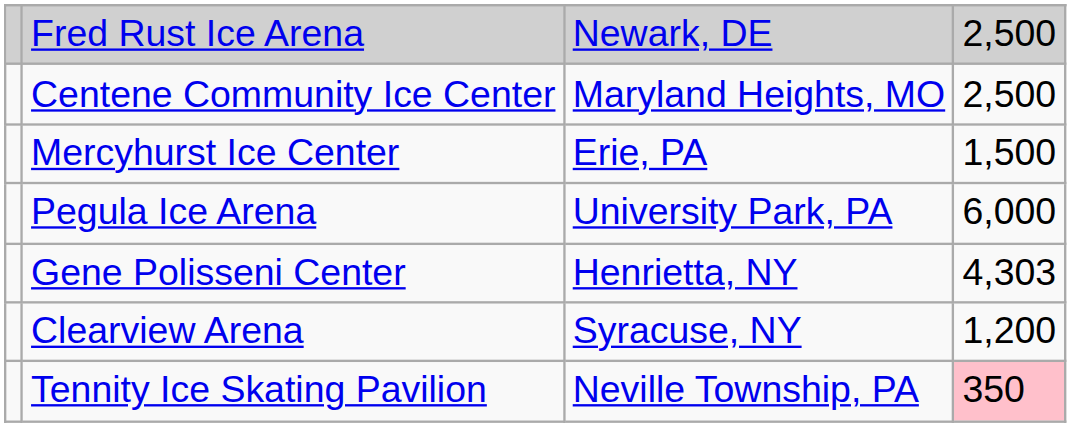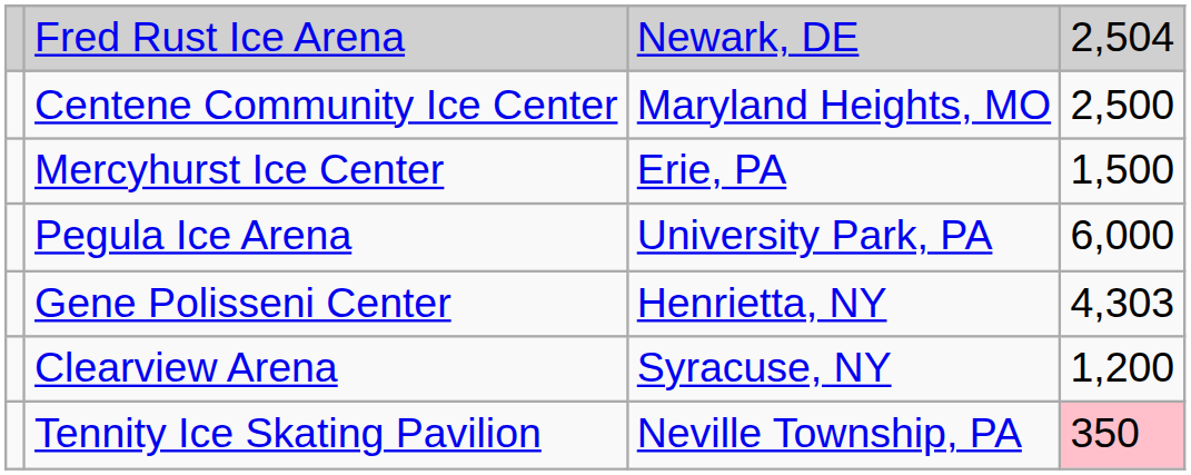Fred Rust Ice Arena | column 4: 2,500 -> 2,504
